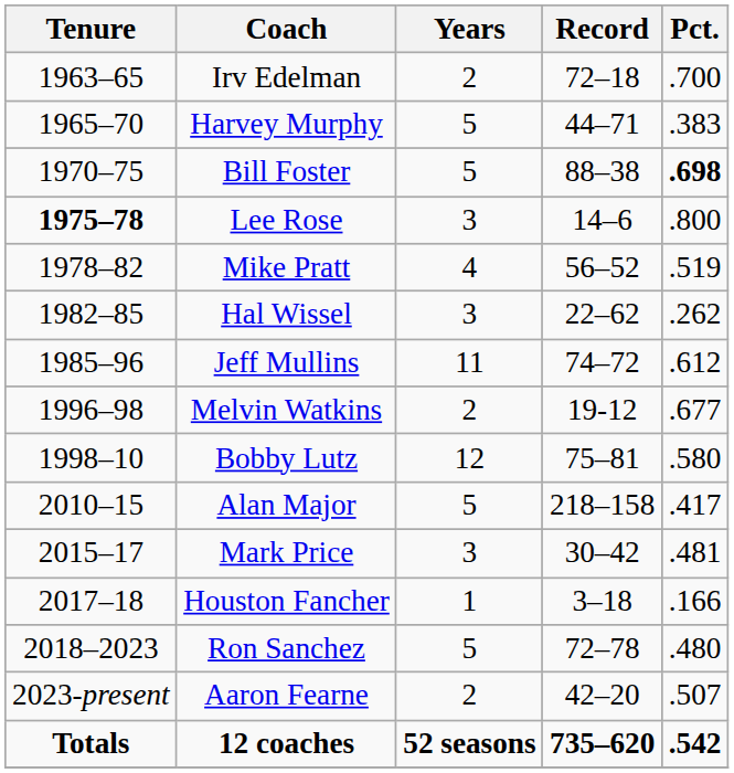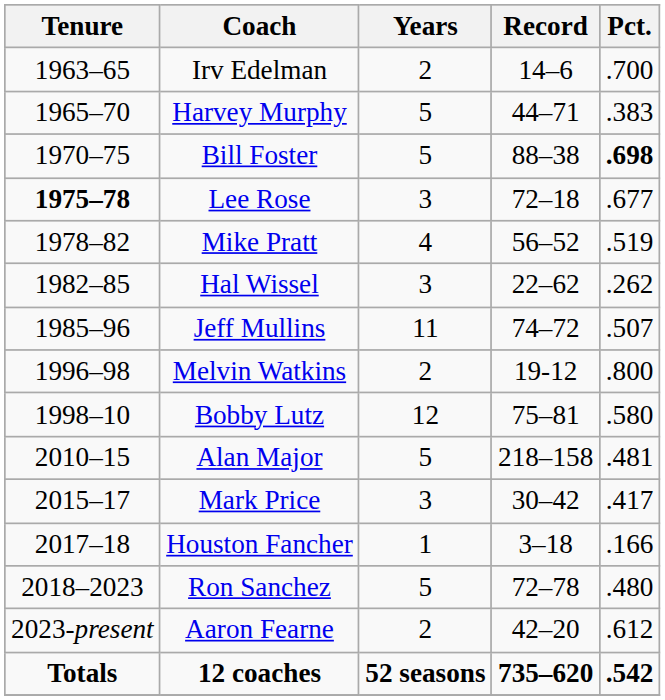Irv Edelman | Record: 72–18 -> 14–6
Lee Rose | Record: 14–6 -> 72–18
Lee Rose | Pct.: .800 -> .677
Jeff Mullins | Pct.: .612 -> .507
Melvin Watkins | Pct.: .677 -> .800
Alan Major | Pct.: .417 -> .481
Mark Price | Pct.: .481 -> .417
Aaron Fearne | Pct.: .507 -> .612
